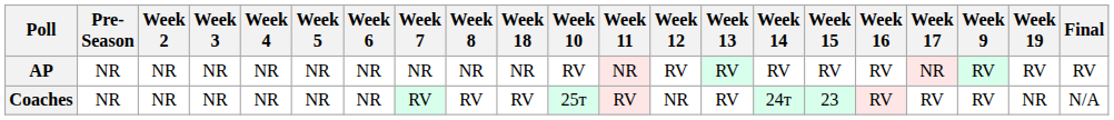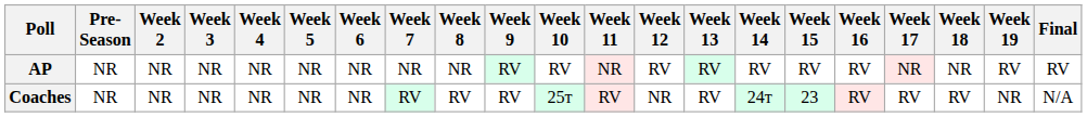columns swapped: Week 9 <-> Week 18
